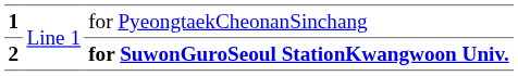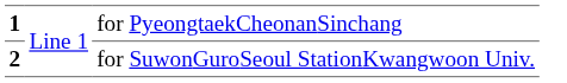2 | column 3: bold -> normal
